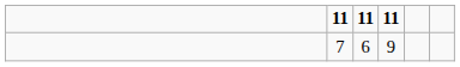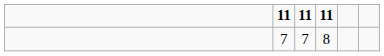row 2 | column 3: 6 -> 7
row 2 | column 4: 9 -> 8
